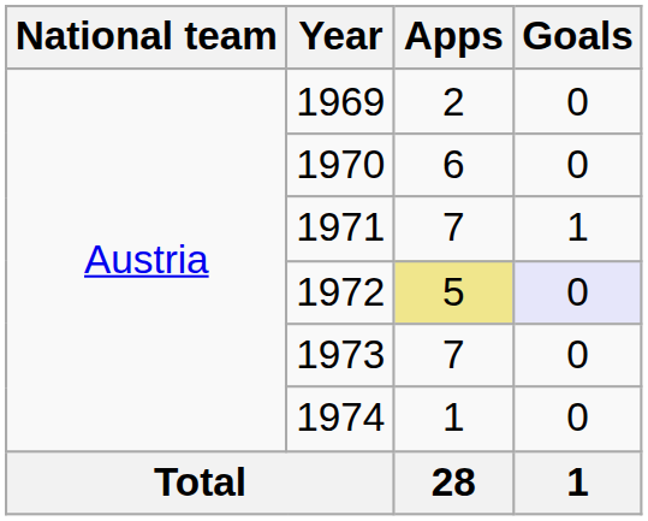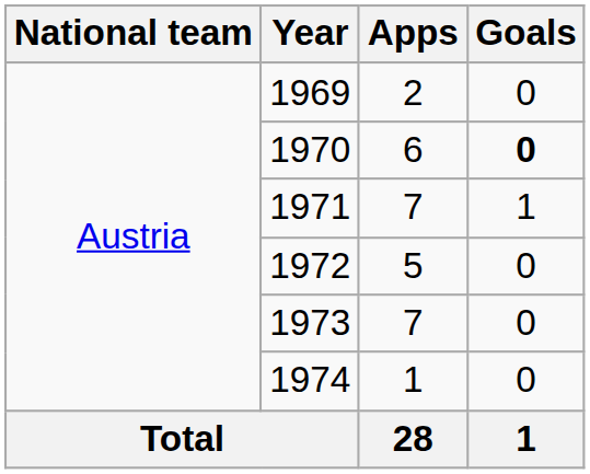1970 | Goals: normal -> bold
1972 | Apps: khaki background -> no background
1972 | Goals: lavender background -> no background
